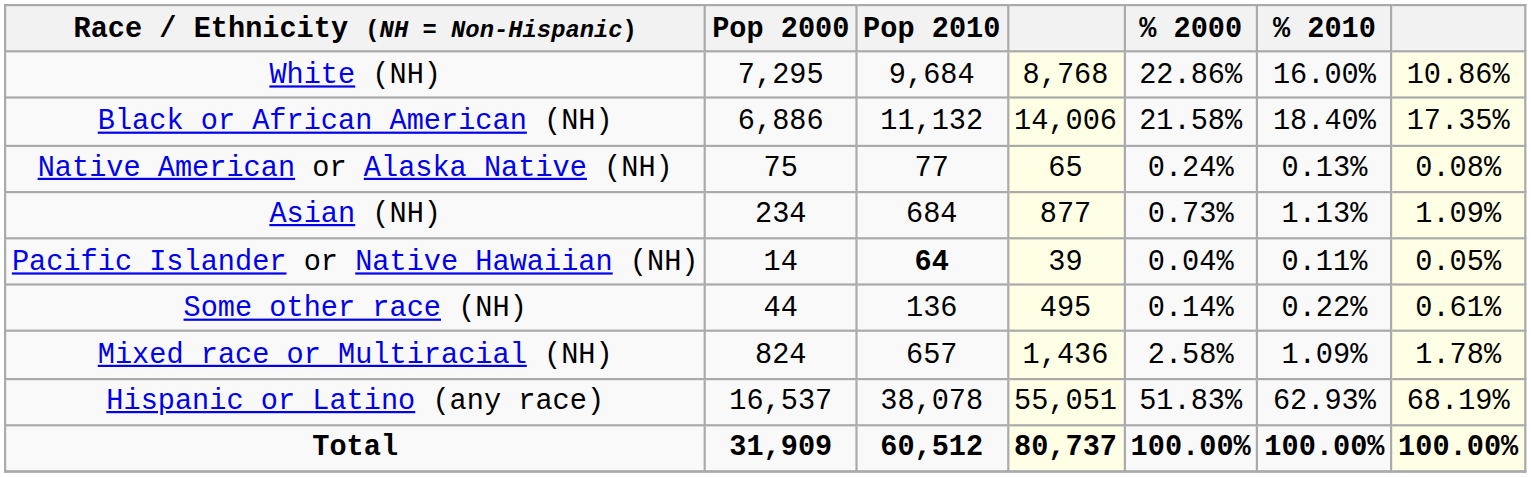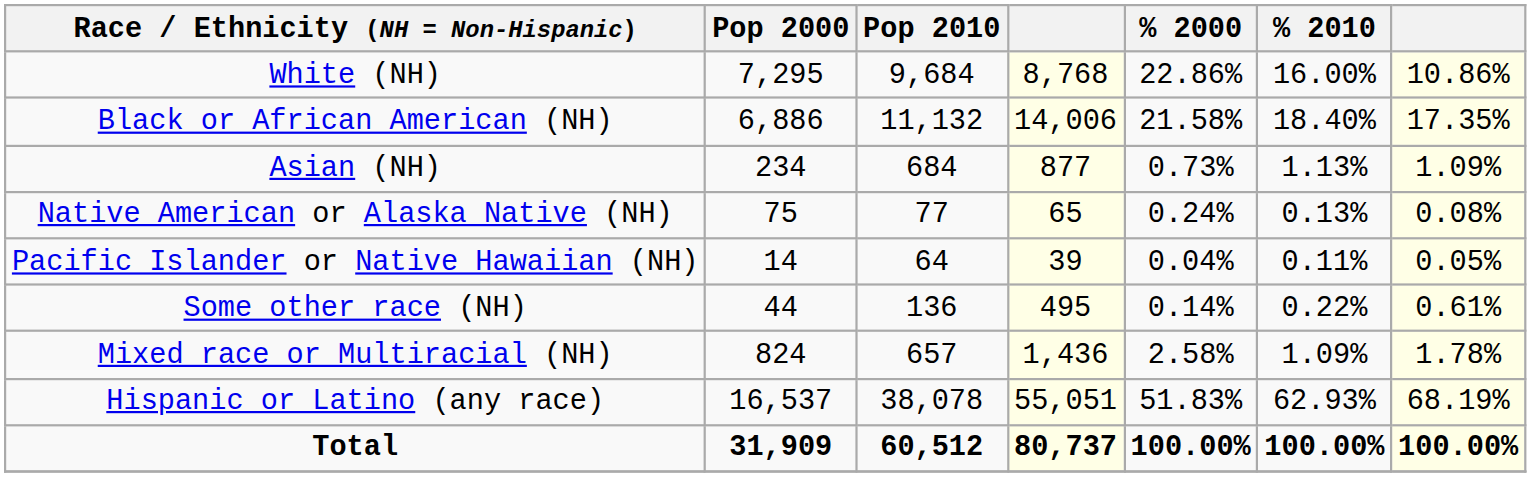rows swapped: Native American or Alaska Native (NH) <-> Asian (NH)
Pacific Islander or Native Hawaiian (NH) | Pop 2010: bold -> normal
